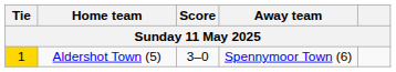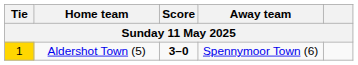Aldershot Town (5) | Score: normal -> bold
